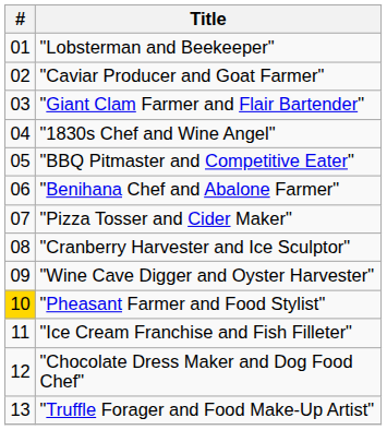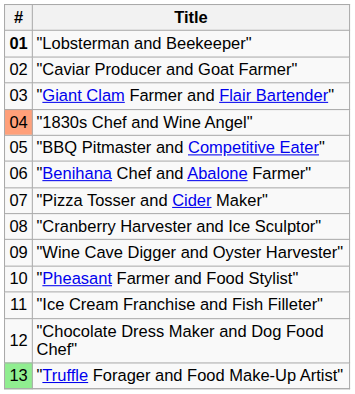"Lobsterman and Beekeeper" | #: normal -> bold
"1830s Chef and Wine Angel" | #: no background -> lightsalmon background
"Pheasant Farmer and Food Stylist" | #: gold background -> no background
"Truffle Forager and Food Make-Up Artist" | #: no background -> lightgreen background
